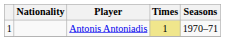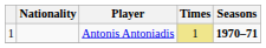Antonis Antoniadis | Seasons: normal -> bold
